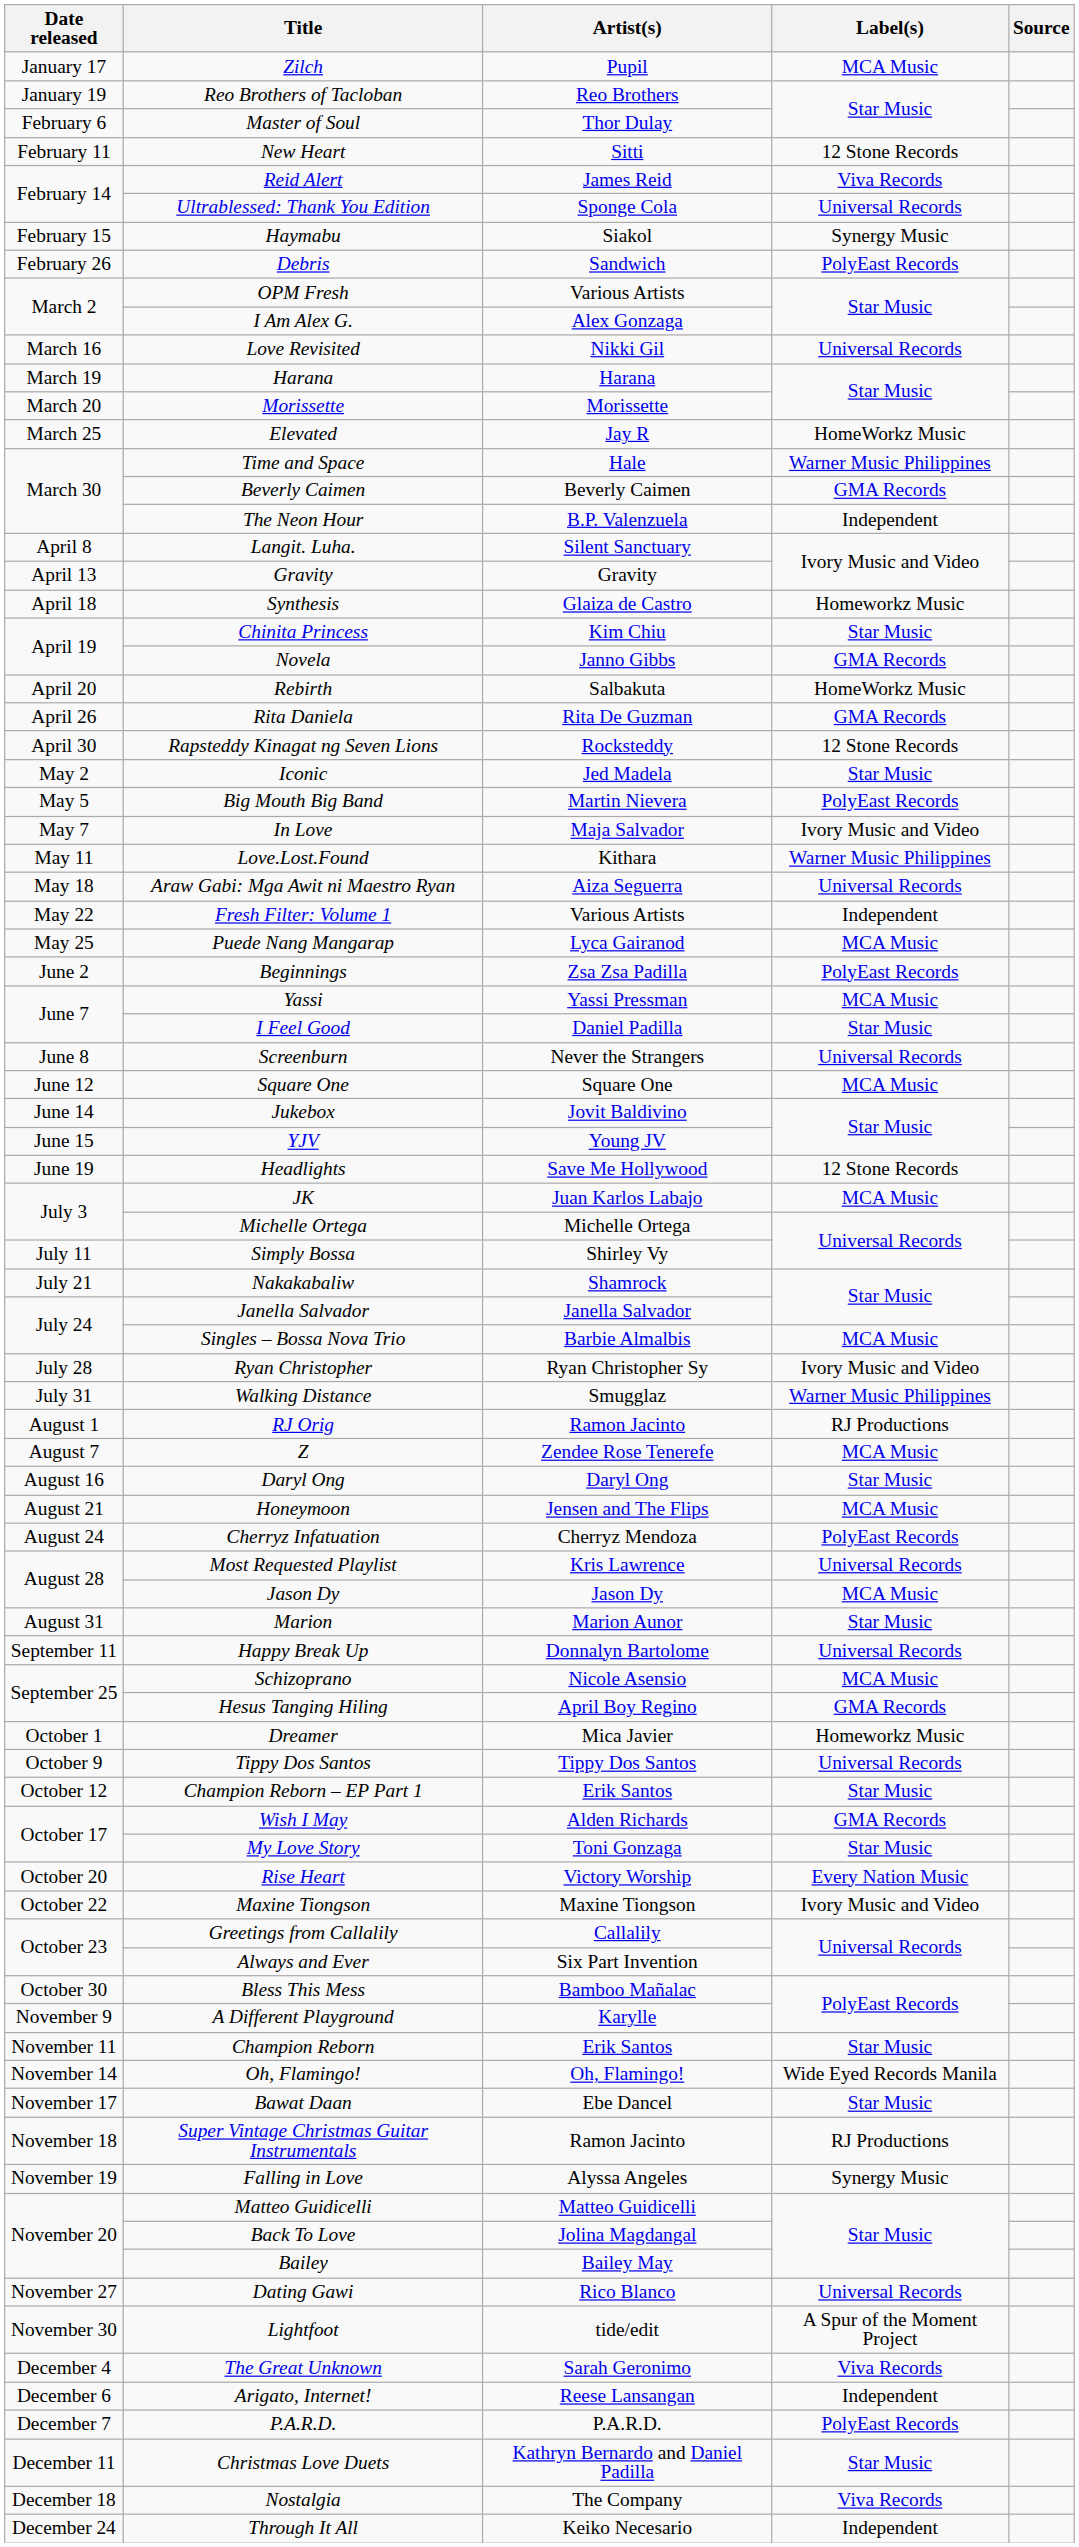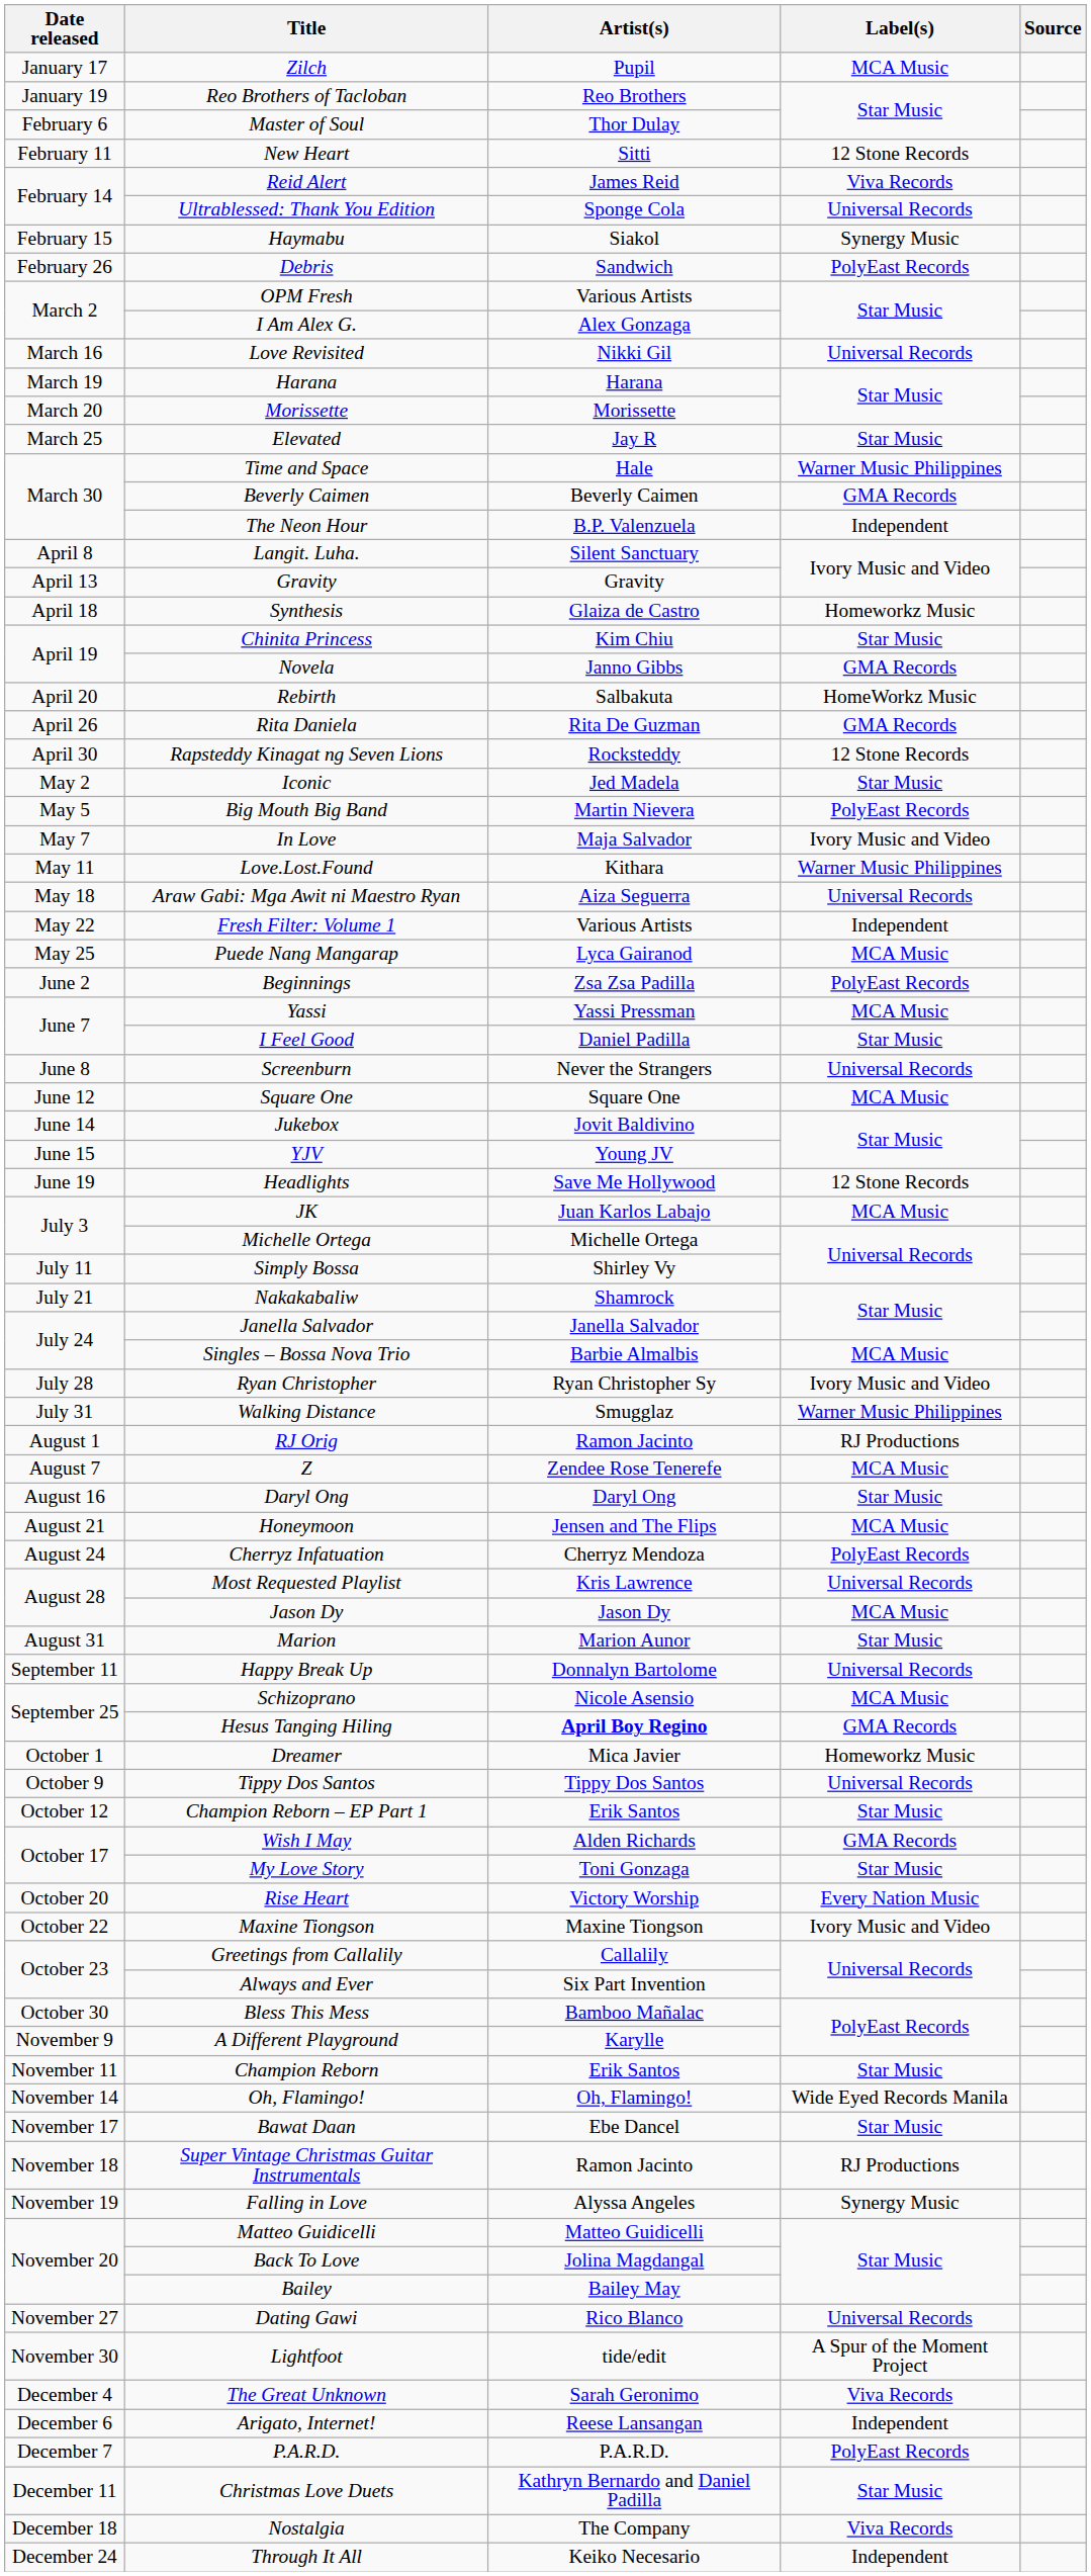Elevated | Label(s): HomeWorkz Music -> Star Music
Hesus Tanging Hiling | Artist(s): normal -> bold
